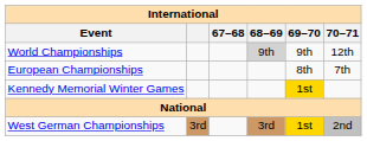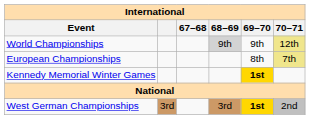World Championships | 70–71: no background -> khaki background
European Championships | 70–71: no background -> khaki background
Kennedy Memorial Winter Games | 69–70: normal -> bold
West German Championships | 69–70: normal -> bold
